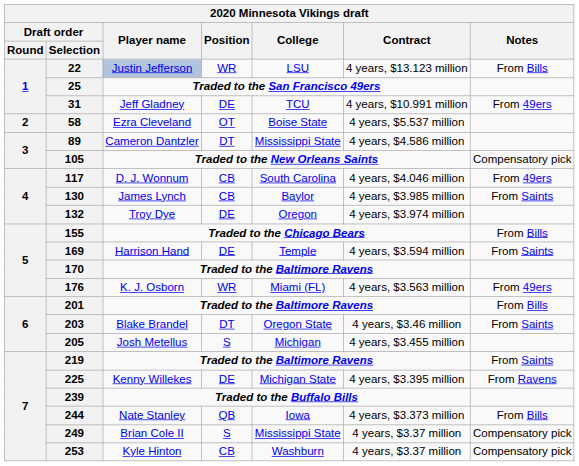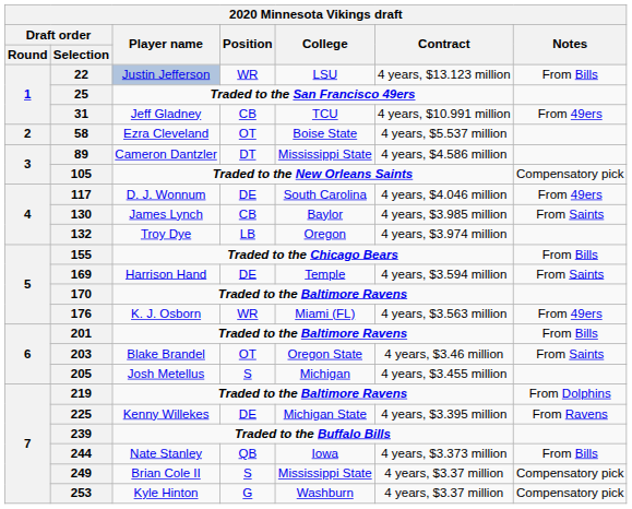31 | Position: DE -> CB
117 | Position: CB -> DE
132 | Position: DE -> LB
203 | Position: DT -> OT
219 | Notes: From Saints -> From Dolphins
253 | Position: CB -> G
